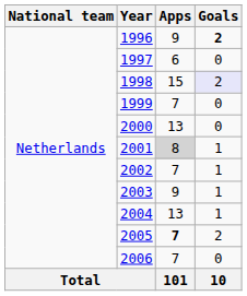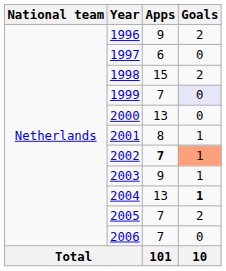1996 | Goals: bold -> normal
1998 | Goals: lavender background -> no background
1999 | Goals: no background -> lavender background
2001 | Apps: lightgrey background -> no background
2002 | Apps: normal -> bold
2002 | Goals: no background -> lightsalmon background
2004 | Goals: normal -> bold
2005 | Apps: bold -> normal
